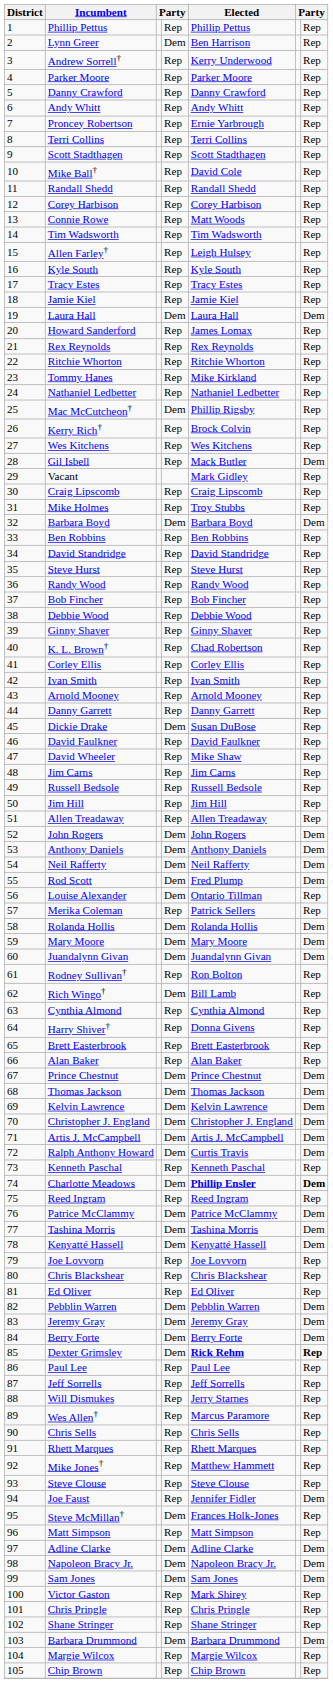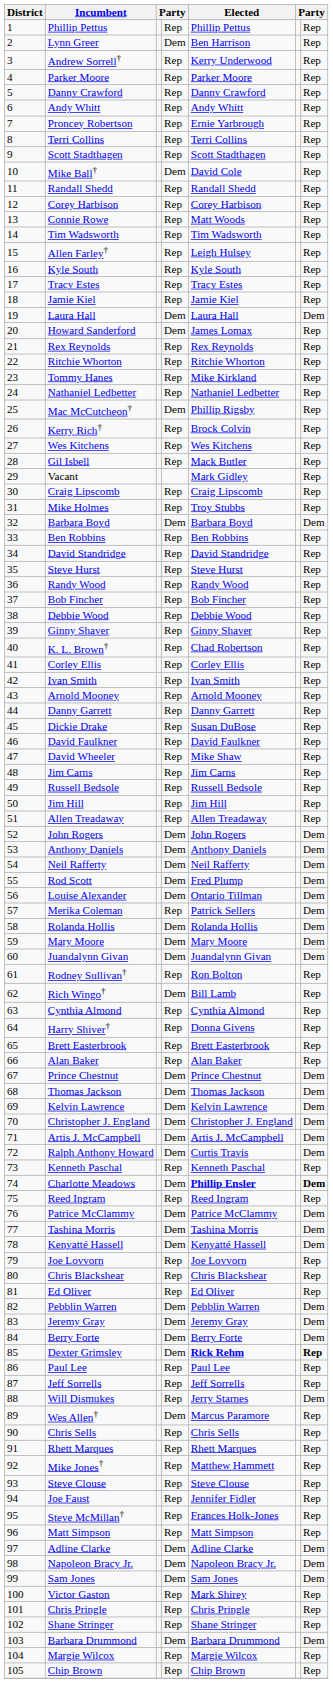Mike Ball† | column 4: Rep -> Dem
Howard Sanderford | column 4: Rep -> Dem
Gil Isbell | column 7: Dem -> Rep
Dickie Drake | column 4: Dem -> Rep
Louise Alexander | column 7: Rep -> Dem
Merika Coleman | column 7: Rep -> Dem
Will Dismukes | column 7: Rep -> Dem
Wes Allen† | column 4: Rep -> Dem
Joe Faust | column 7: Dem -> Rep
Steve McMillan† | column 4: Dem -> Rep
